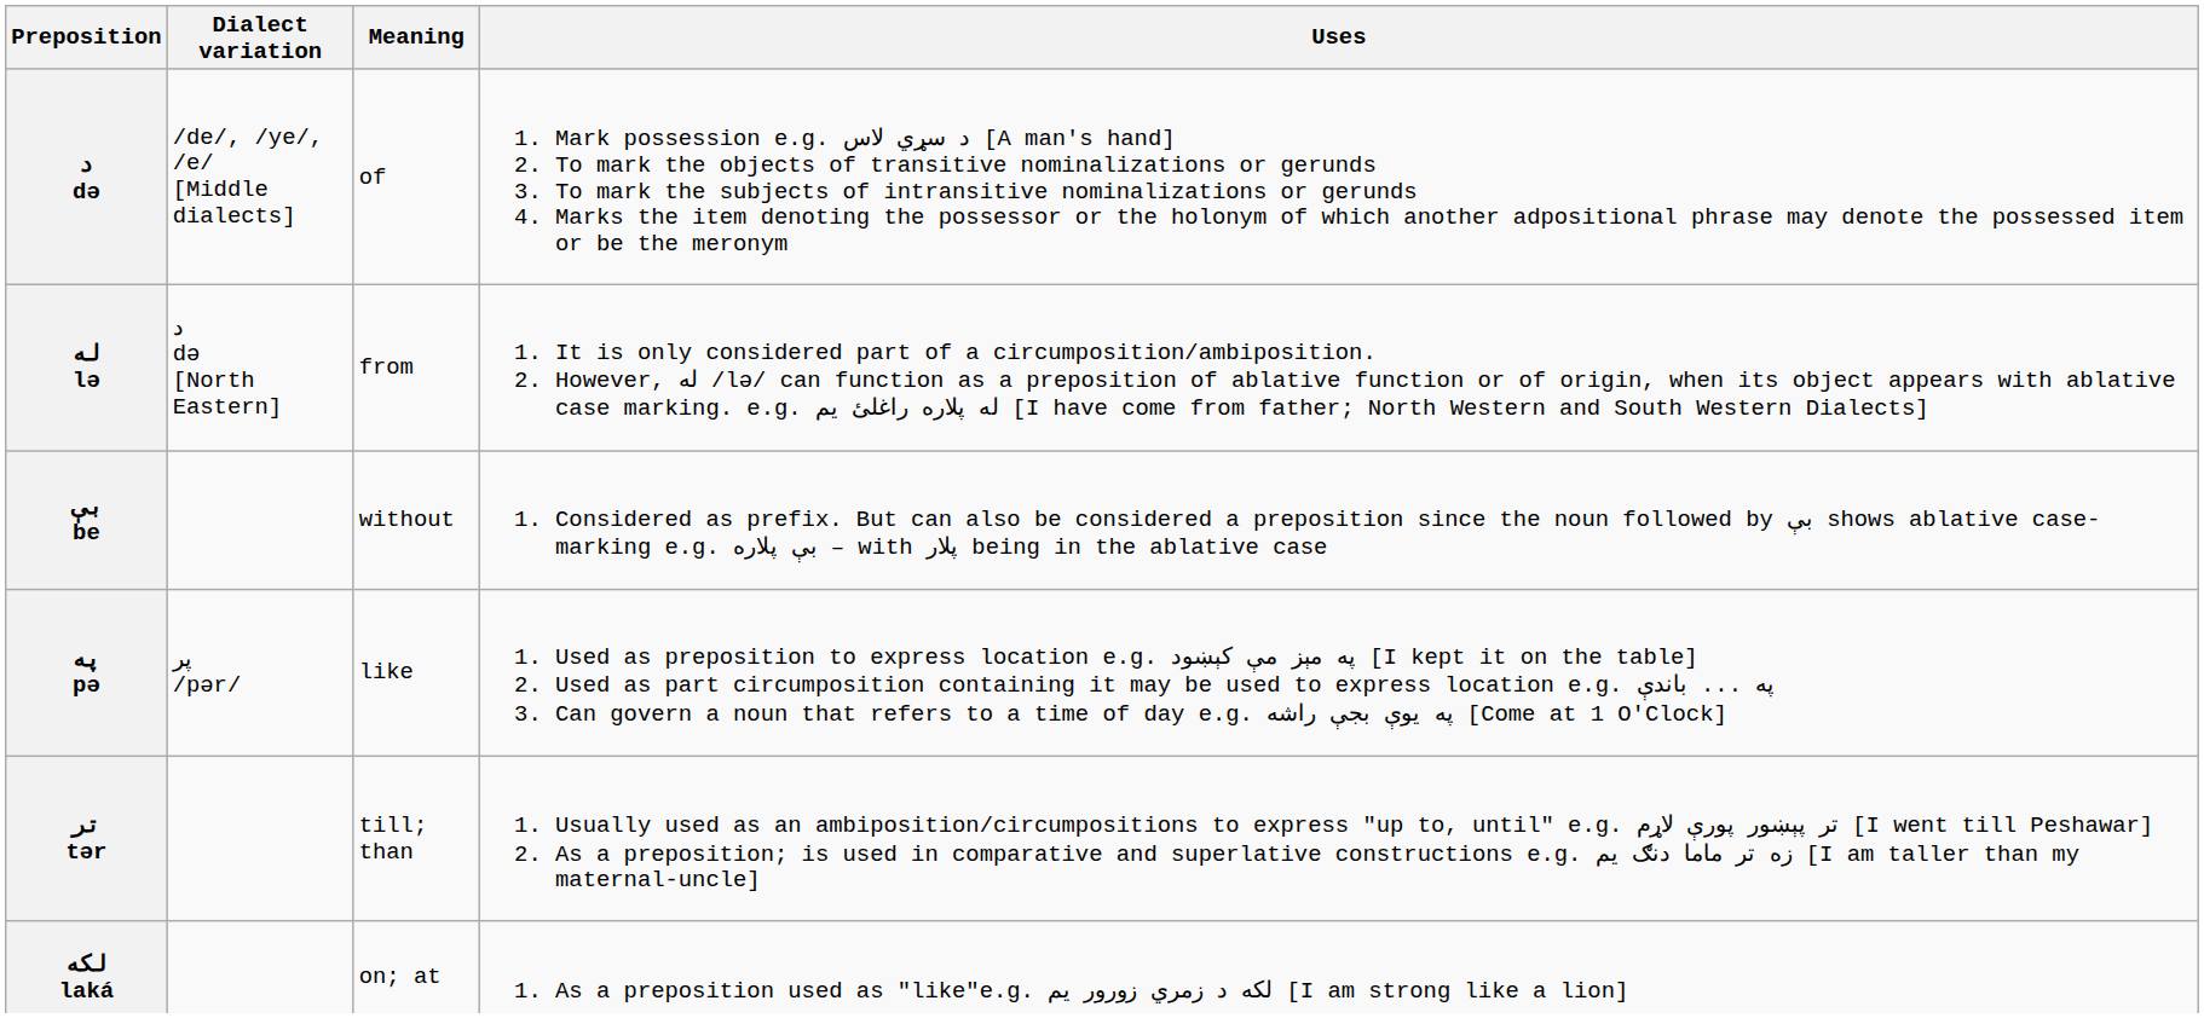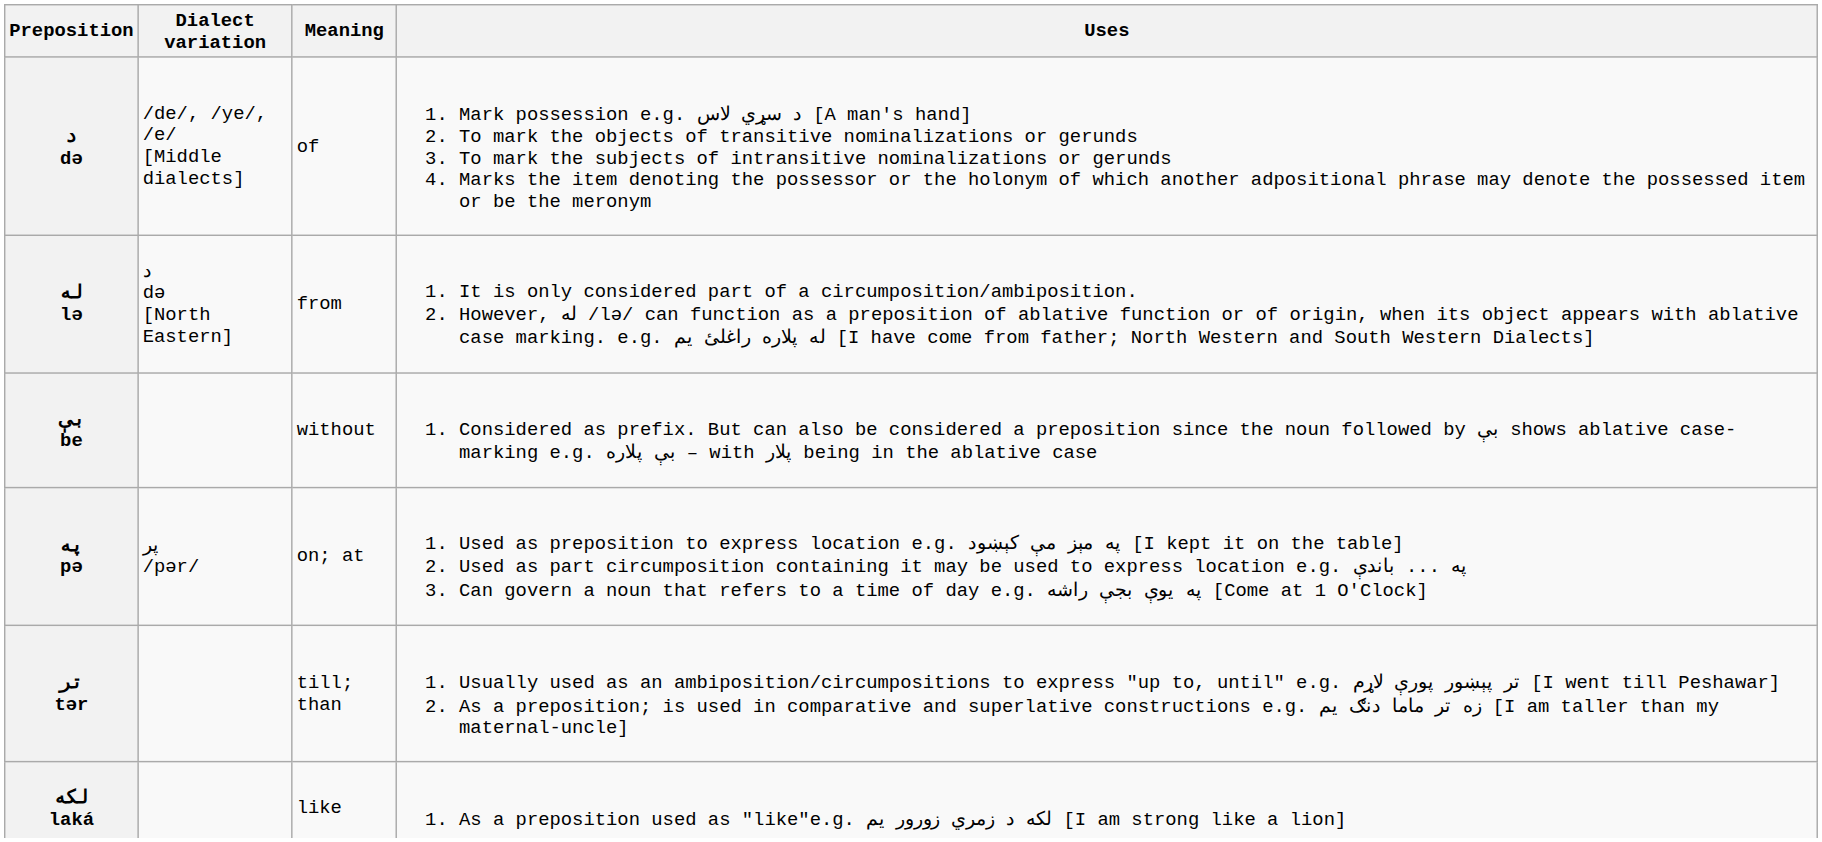په pə | Meaning: like -> on; at
لکه laká | Meaning: on; at -> like
